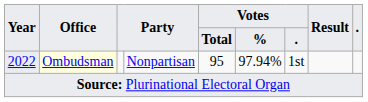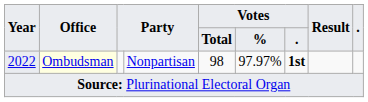2022 | Votes / Total: 95 -> 98
2022 | Votes / %: 97.94% -> 97.97%
2022 | Votes / .: normal -> bold
